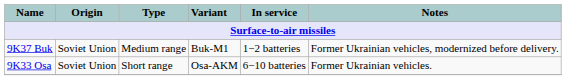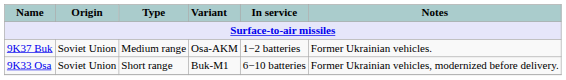9K37 Buk | Variant: Buk-M1 -> Osa-AKM
9K37 Buk | Notes: Former Ukrainian vehicles, modernized before delivery. -> Former Ukrainian vehicles.
9K33 Osa | Variant: Osa-AKM -> Buk-M1
9K33 Osa | Notes: Former Ukrainian vehicles. -> Former Ukrainian vehicles, modernized before delivery.
